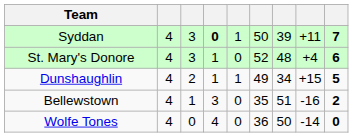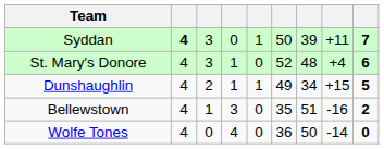Syddan | column 2: normal -> bold
Syddan | column 4: bold -> normal
